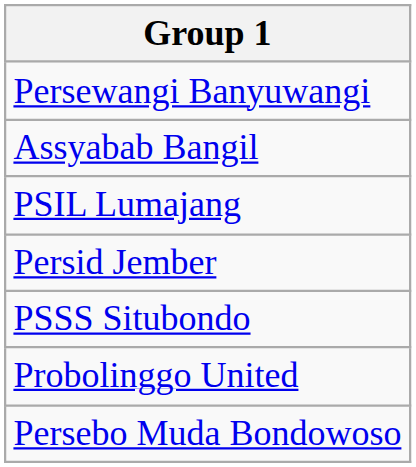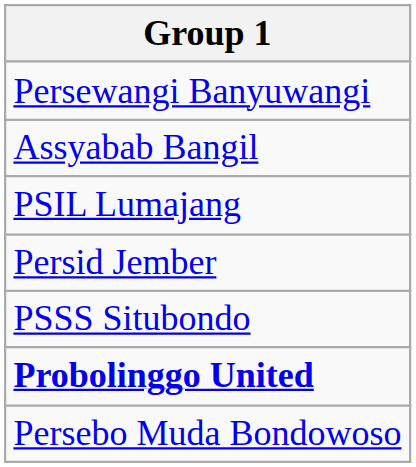row 7 | column 1: normal -> bold
